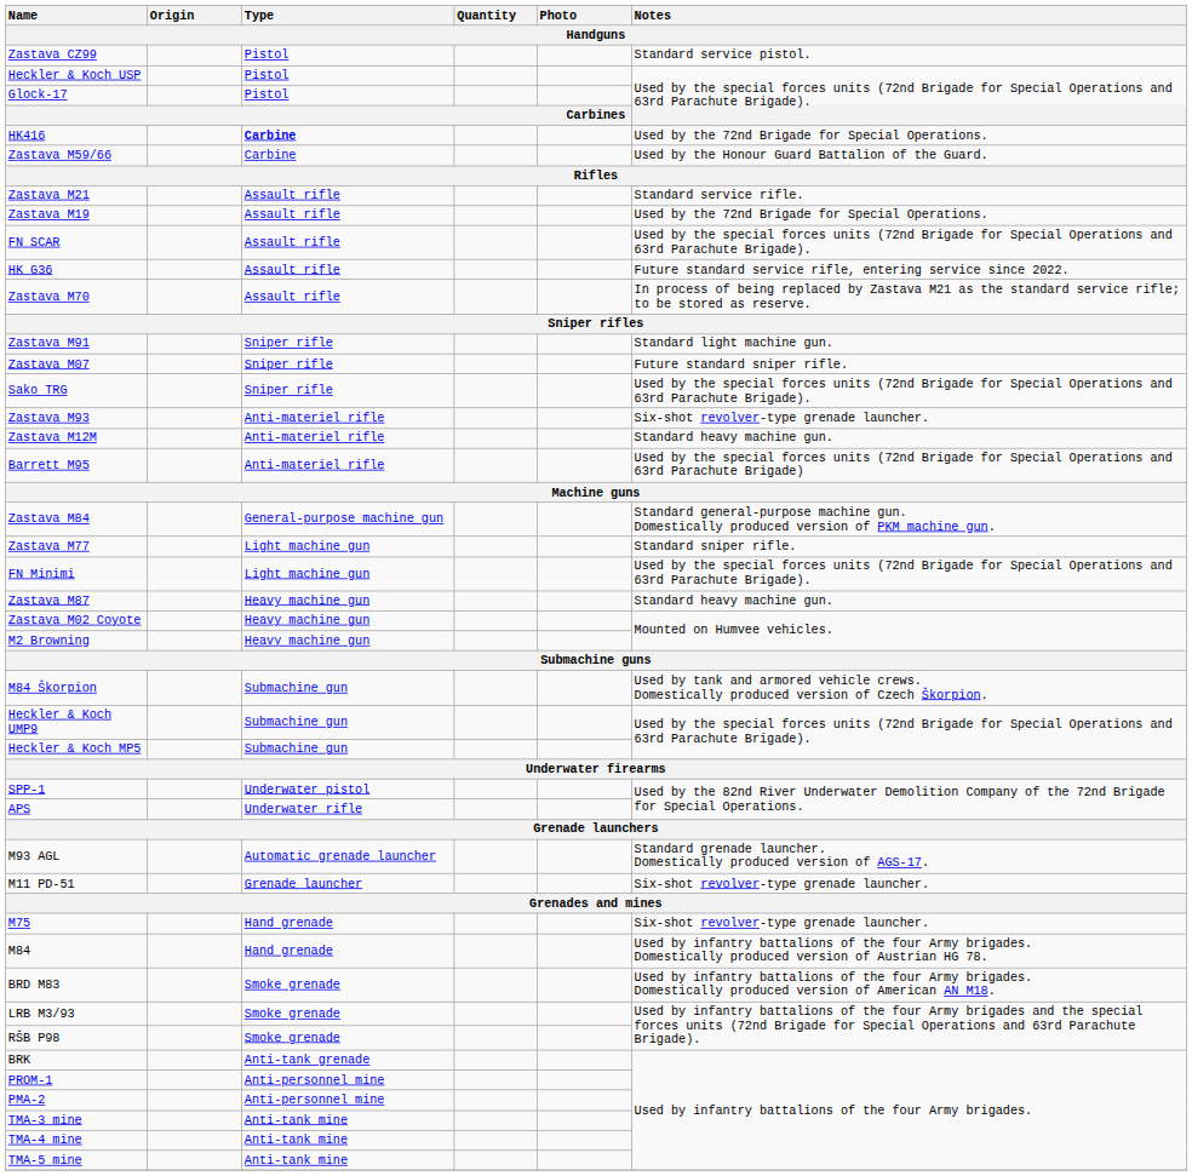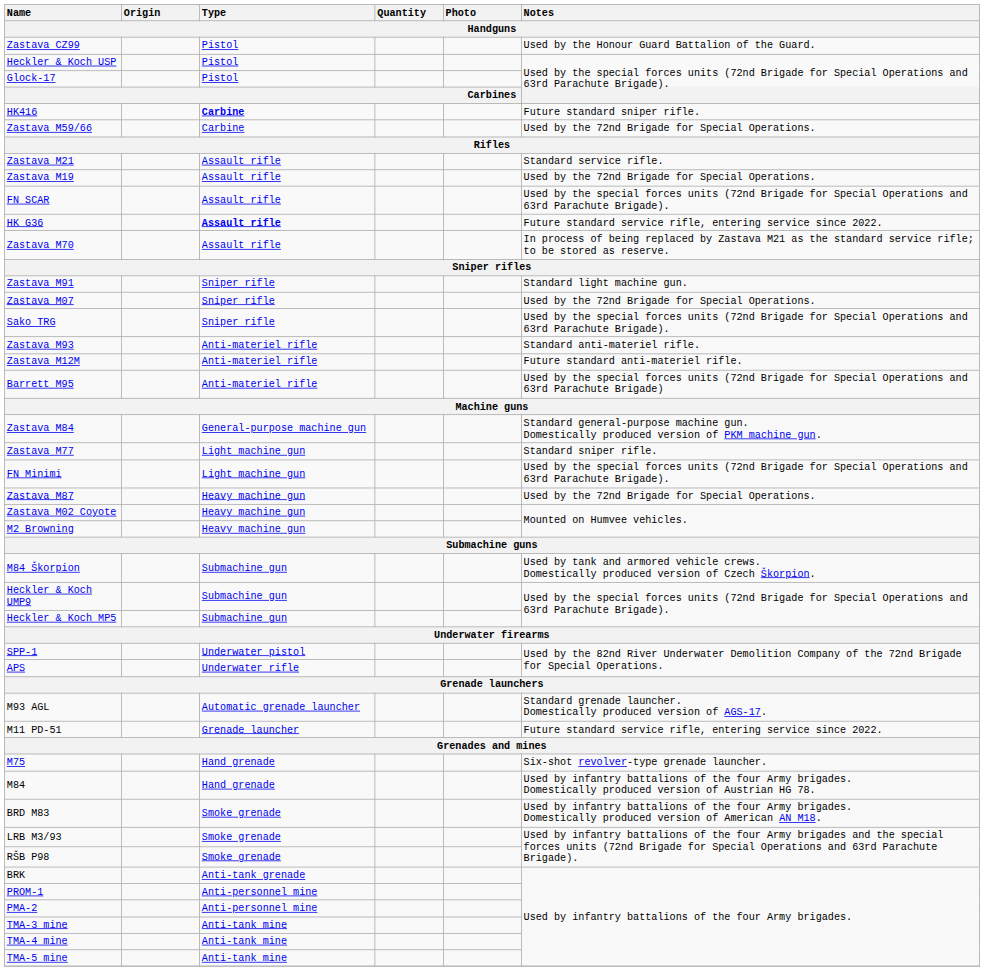Zastava CZ99 | Notes: Standard service pistol. -> Used by the Honour Guard Battalion of the Guard.
HK416 | Notes: Used by the 72nd Brigade for Special Operations. -> Future standard sniper rifle.
Zastava M59/66 | Notes: Used by the Honour Guard Battalion of the Guard. -> Used by the 72nd Brigade for Special Operations.
HK G36 | Type: normal -> bold
Zastava M07 | Notes: Future standard sniper rifle. -> Used by the 72nd Brigade for Special Operations.
Zastava M93 | Notes: Six-shot revolver-type grenade launcher. -> Standard anti-materiel rifle.
Zastava M12M | Notes: Standard heavy machine gun. -> Future standard anti-materiel rifle.
Zastava M87 | Notes: Standard heavy machine gun. -> Used by the 72nd Brigade for Special Operations.
M11 PD-51 | Notes: Six-shot revolver-type grenade launcher. -> Future standard service rifle, entering service since 2022.
